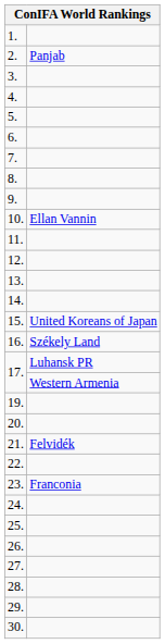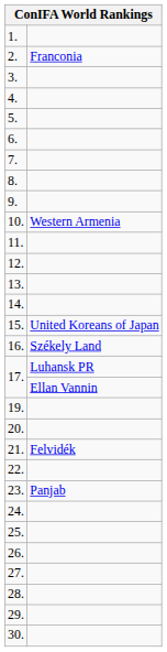row 3 | column 2: Panjab -> Franconia
row 11 | column 2: Ellan Vannin -> Western Armenia
row 19 | column 2: Western Armenia -> Ellan Vannin
row 24 | column 2: Franconia -> Panjab
